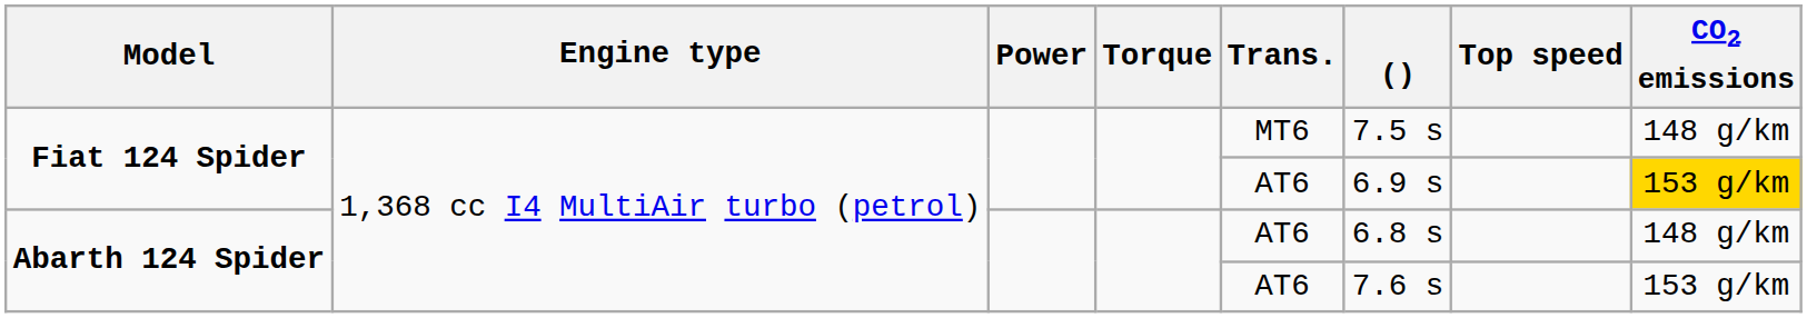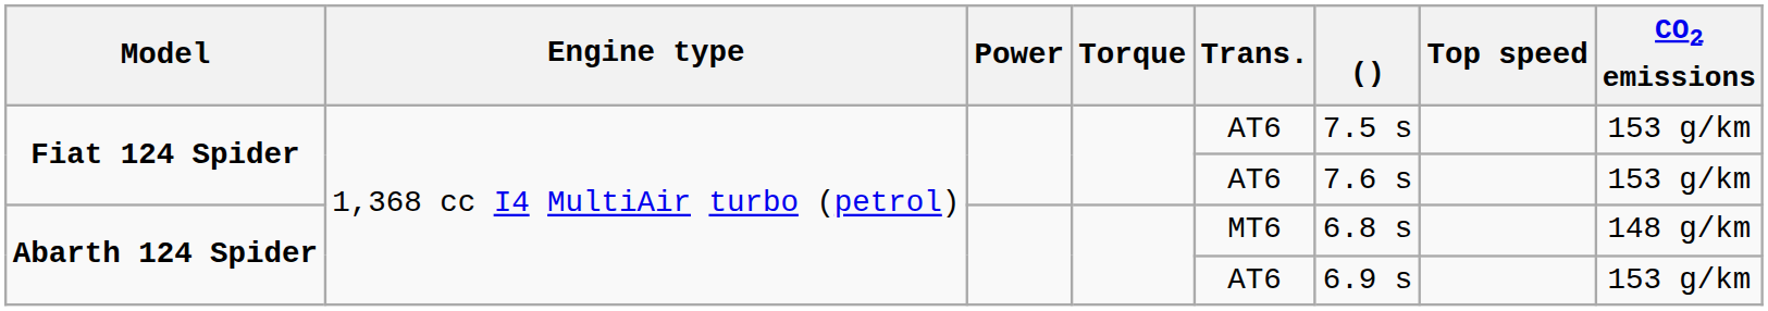row 2 | Trans.: MT6 -> AT6
row 2 | CO2 emissions: 148 g/km -> 153 g/km
row 3 | (): 6.9 s -> 7.6 s
row 3 | CO2 emissions: gold background -> no background
row 4 | Trans.: AT6 -> MT6
row 5 | (): 7.6 s -> 6.9 s
